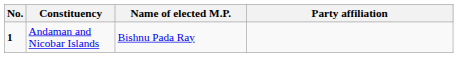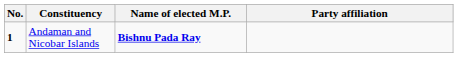Andaman and Nicobar Islands | Name of elected M.P.: normal -> bold
